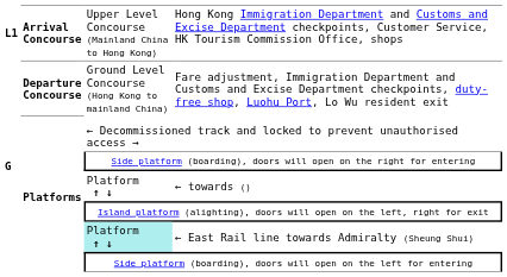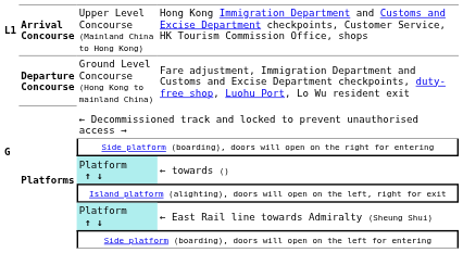← towards () | column 3: no background -> paleturquoise background
